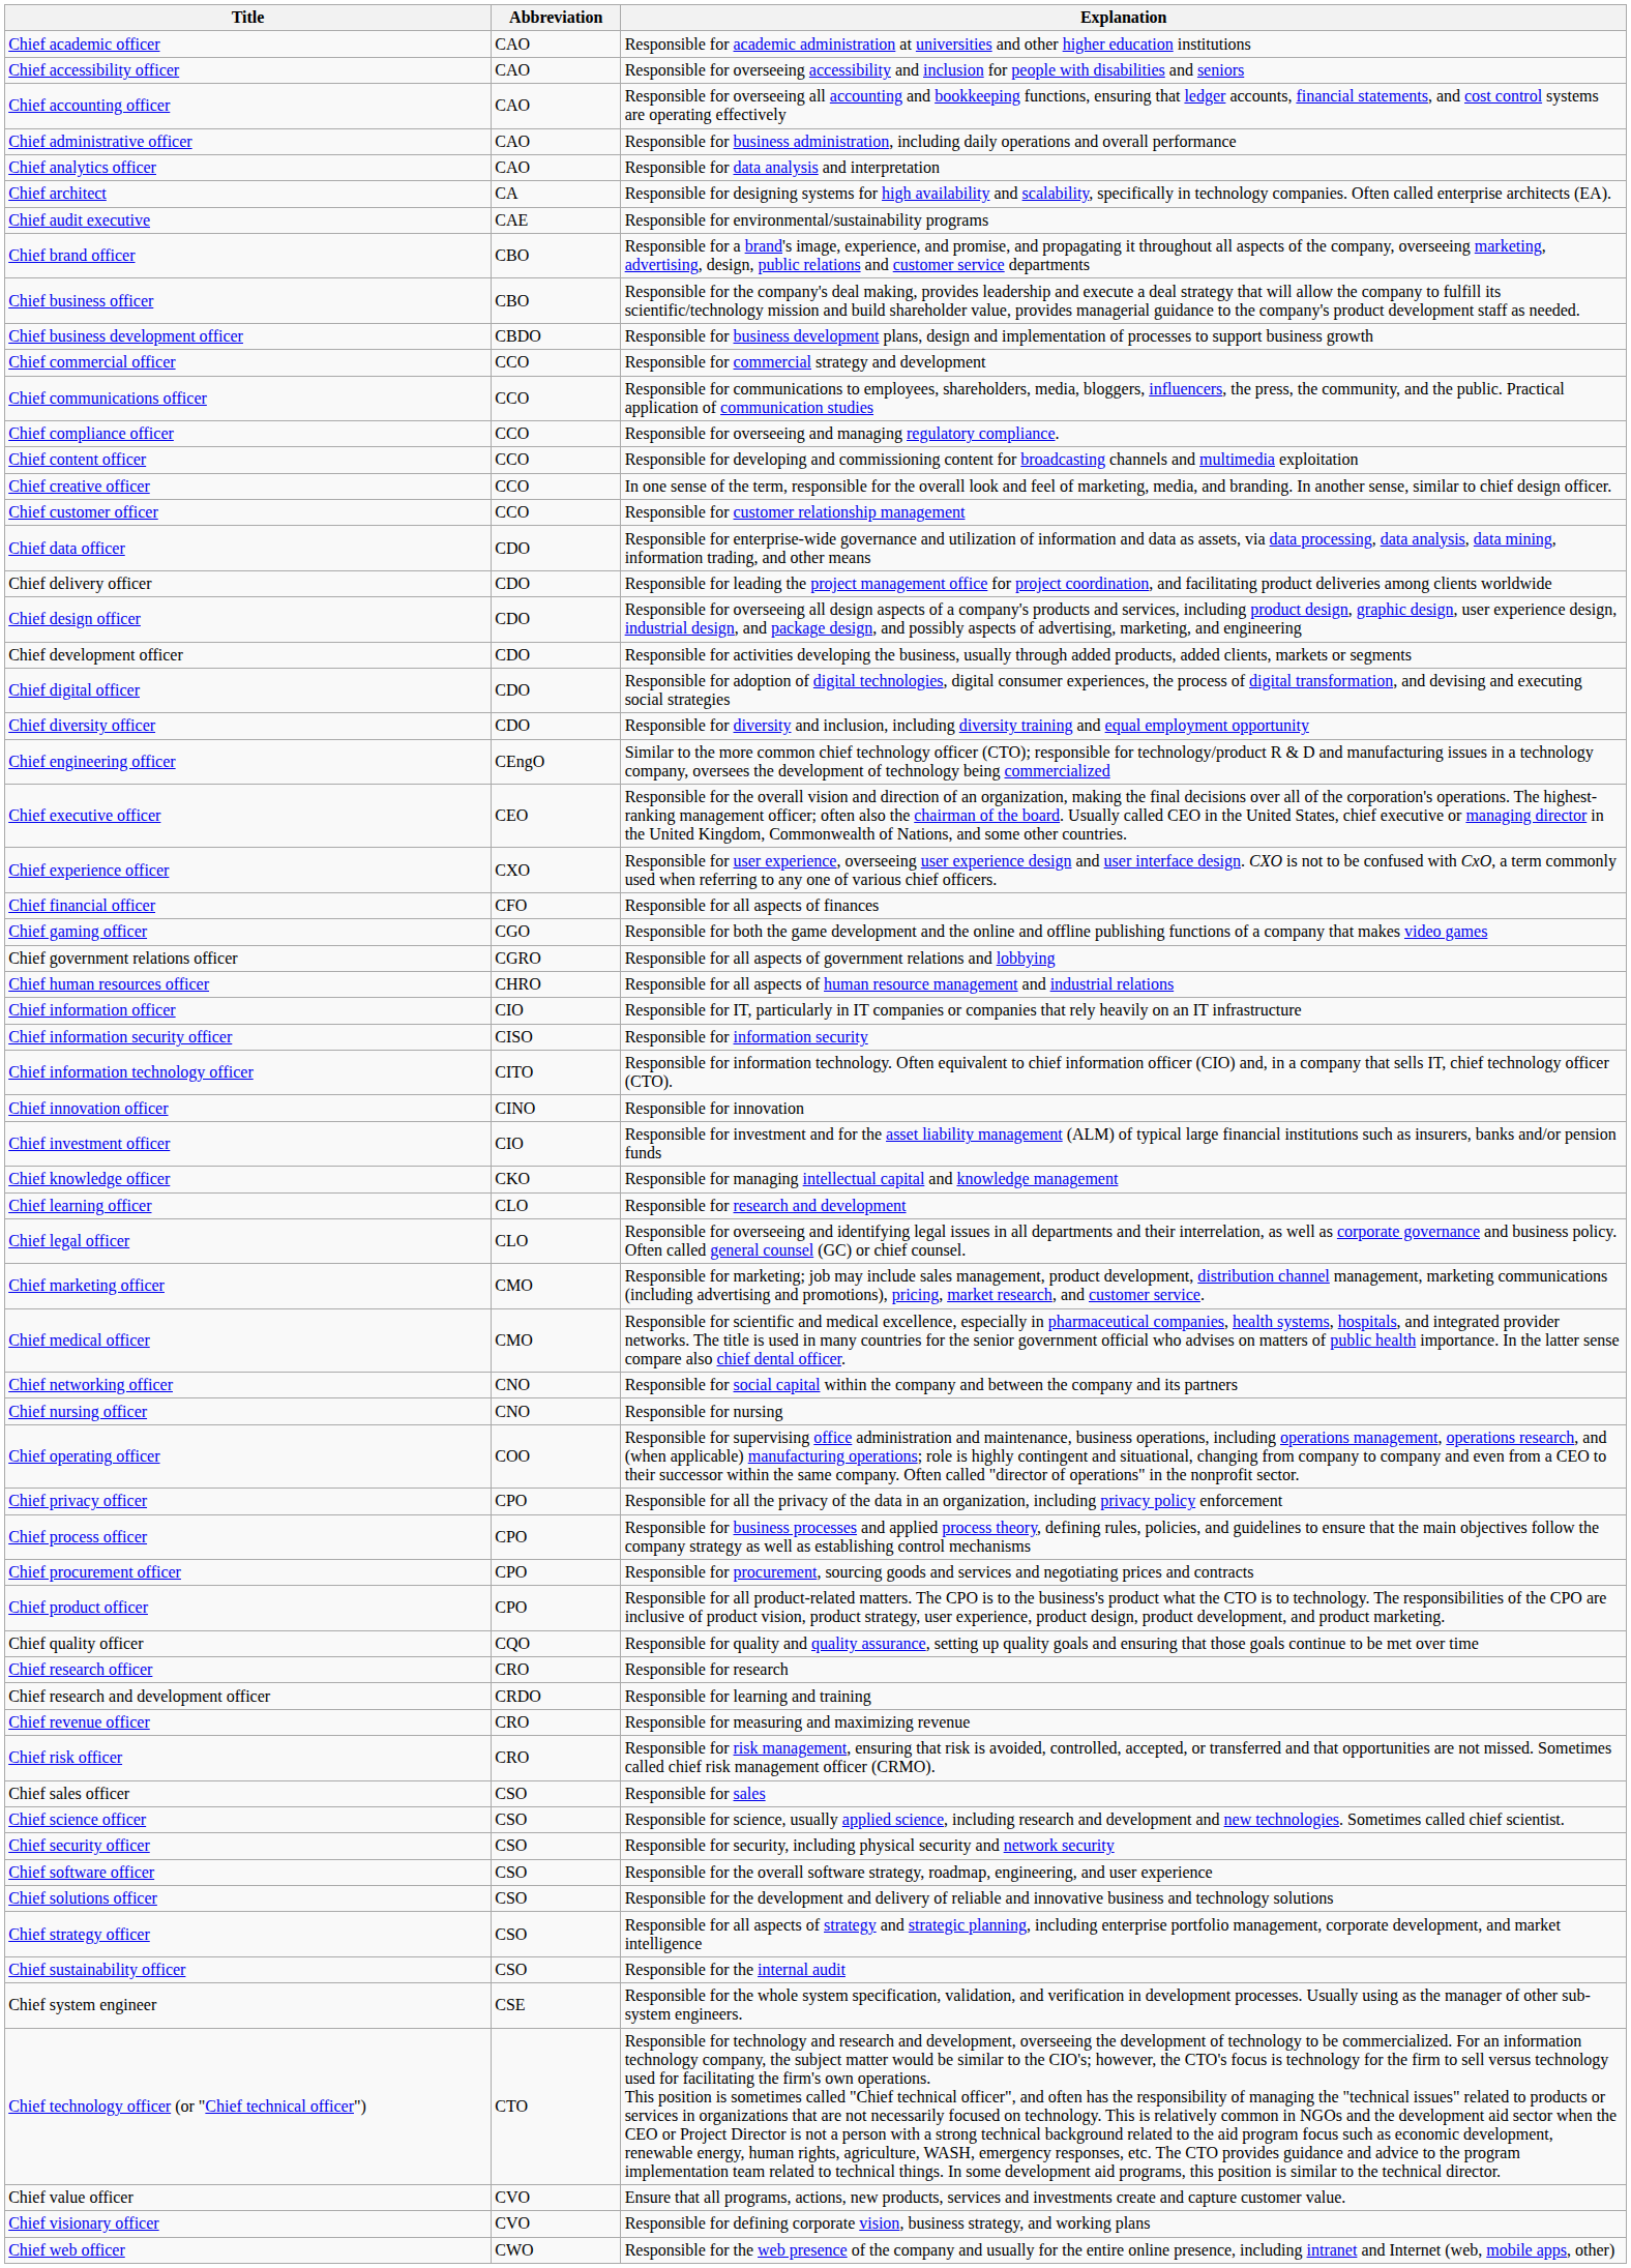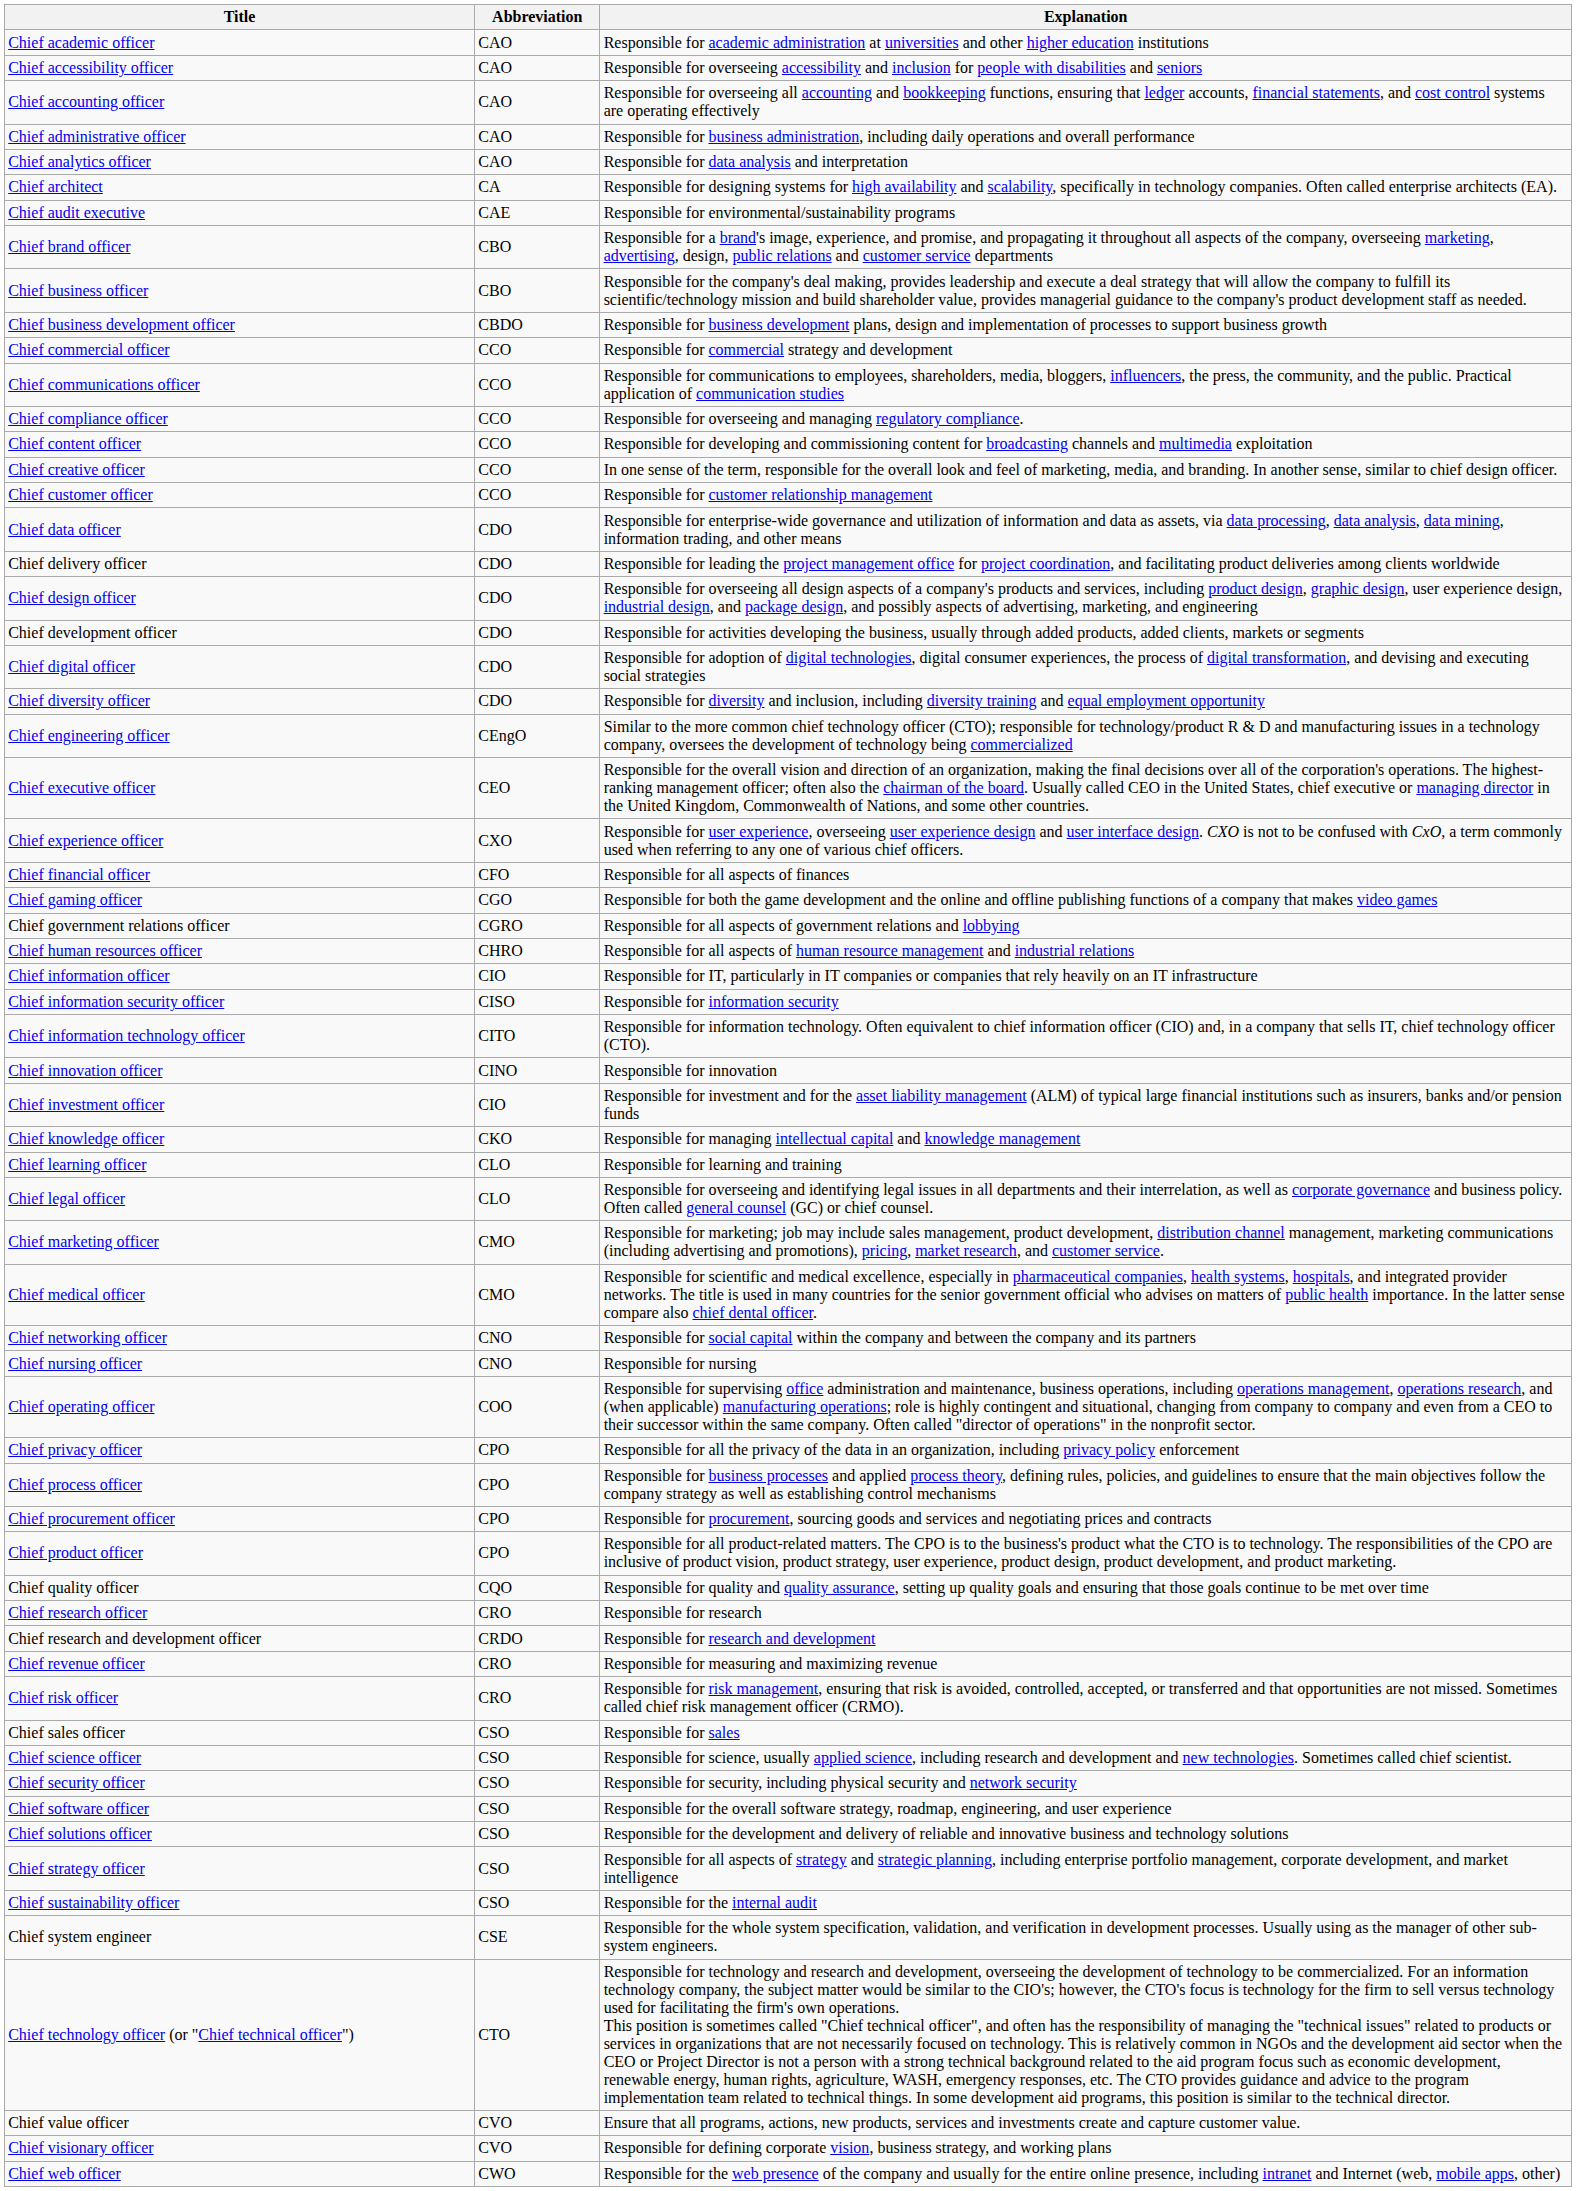Chief learning officer | Explanation: Responsible for research and development -> Responsible for learning and training
Chief research and development officer | Explanation: Responsible for learning and training -> Responsible for research and development
